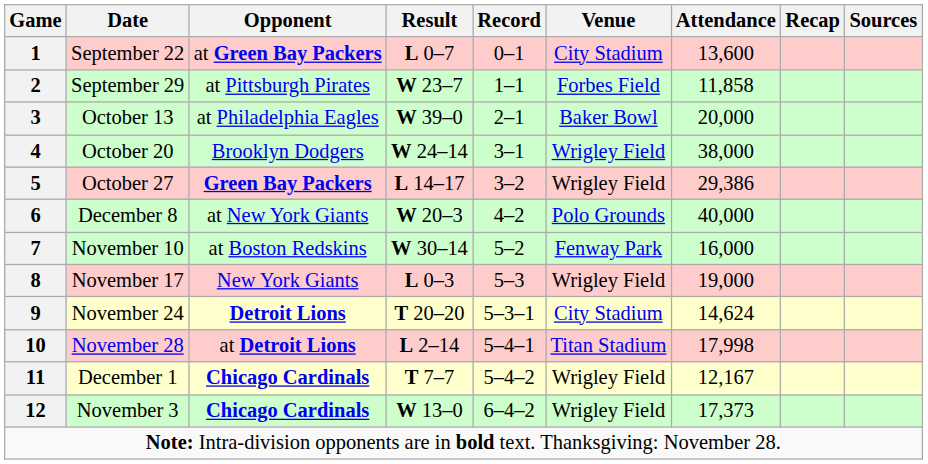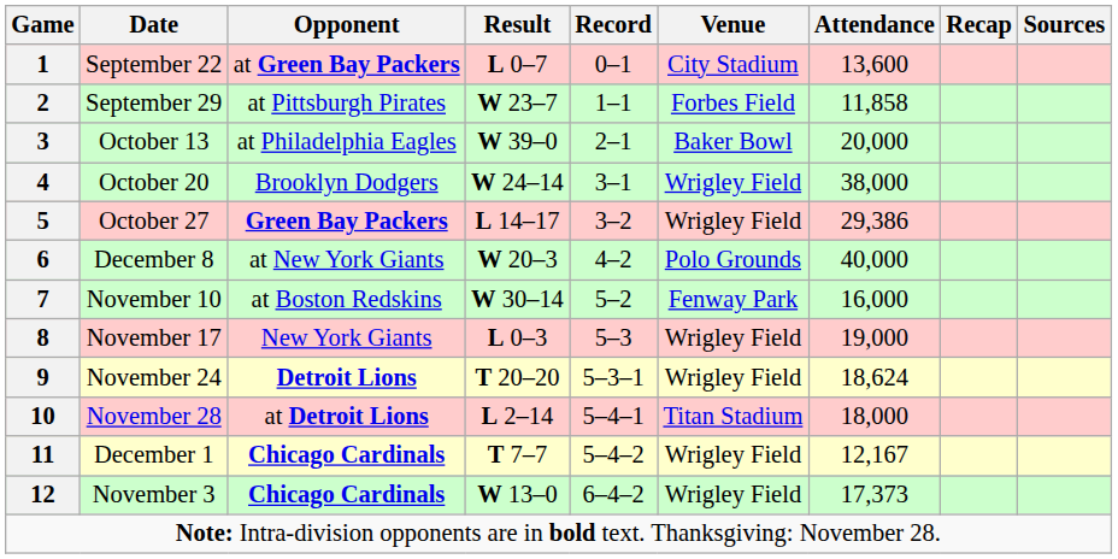9 | Venue: City Stadium -> Wrigley Field
9 | Attendance: 14,624 -> 18,624
10 | Attendance: 17,998 -> 18,000
